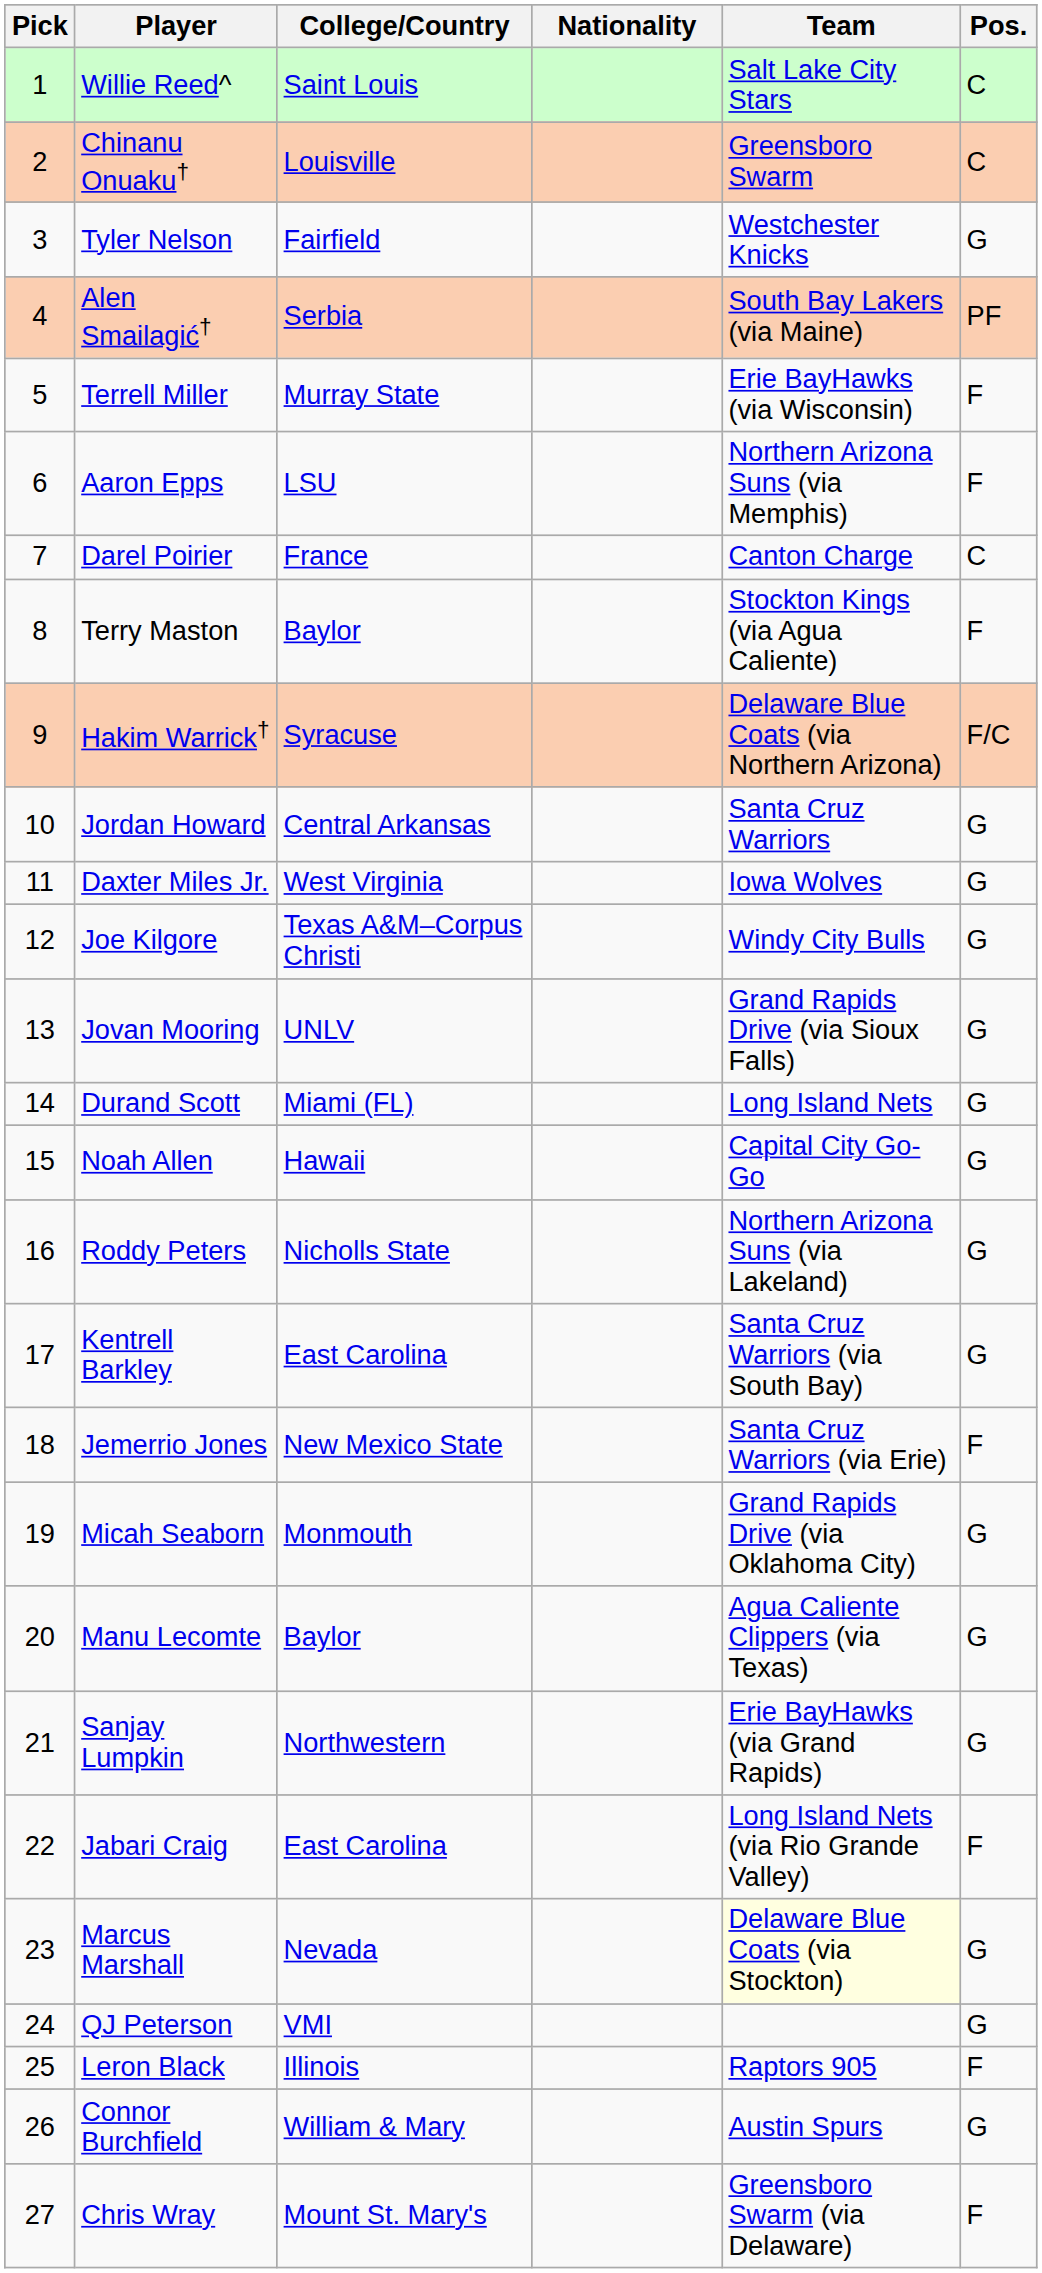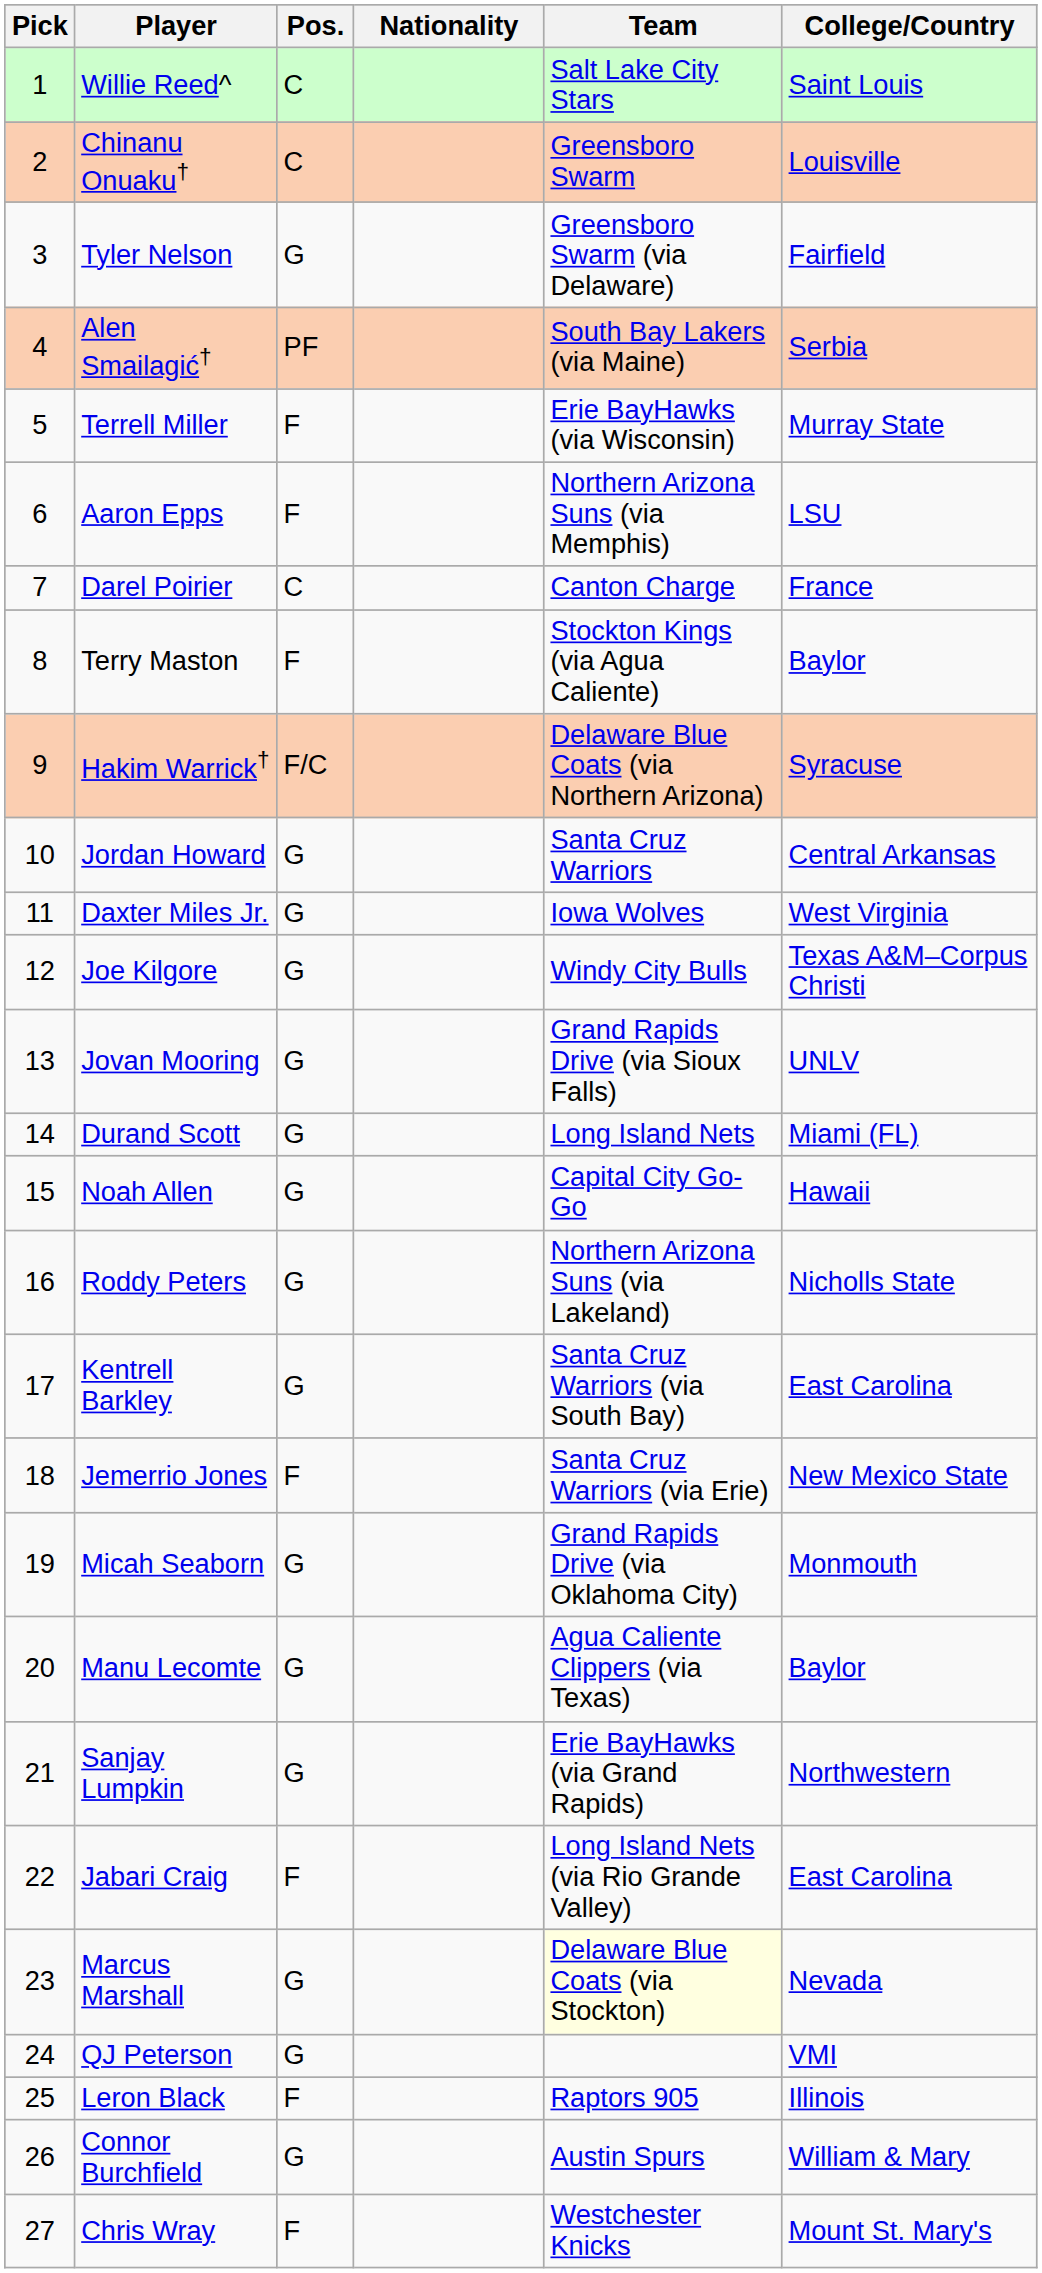columns swapped: Pos. <-> College/Country
Tyler Nelson | Team: Westchester Knicks -> Greensboro Swarm (via Delaware)
Chris Wray | Team: Greensboro Swarm (via Delaware) -> Westchester Knicks
